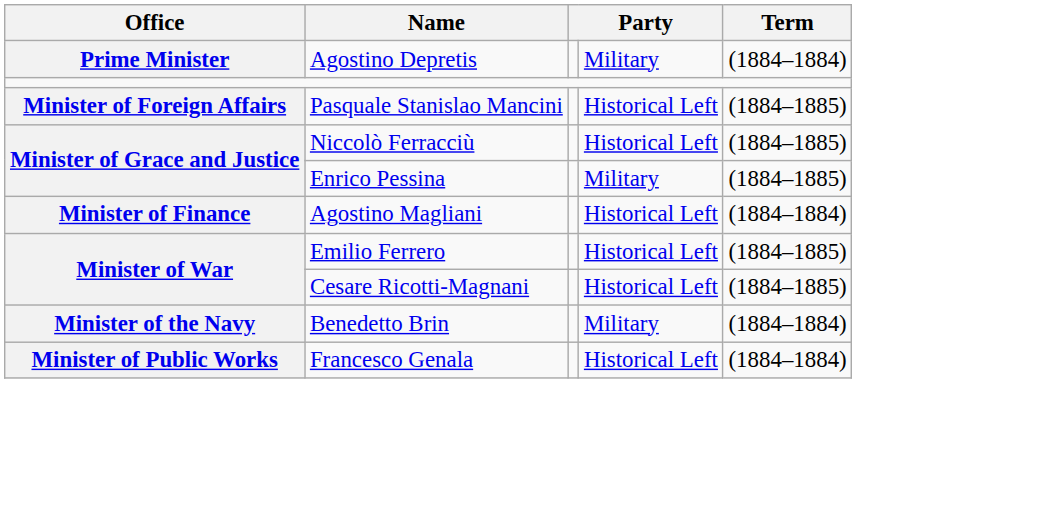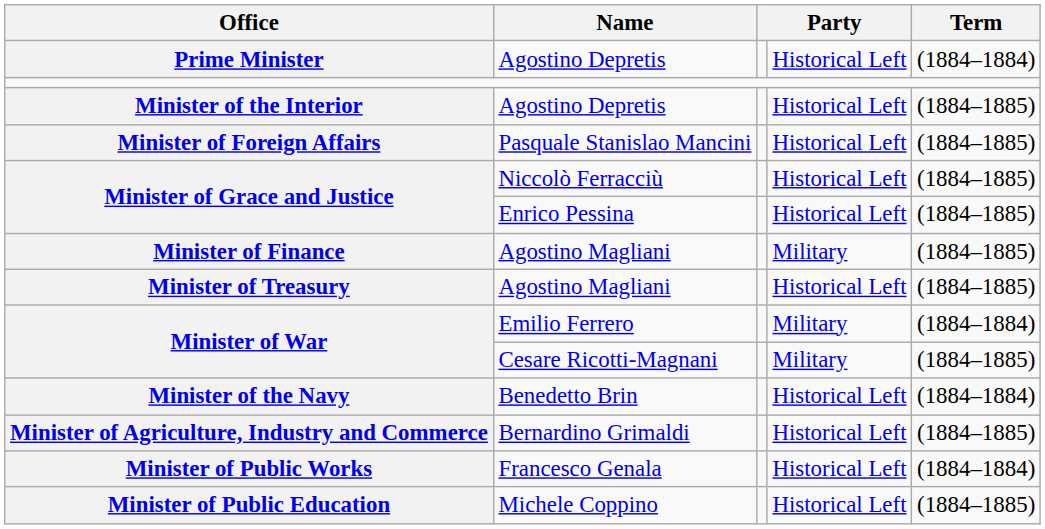Prime Minister | column 4: Military -> Historical Left
+ row: Minister of the Interior | Agostino Depretis | Historical Left | (1884–1885)
Minister of Grace and Justice / Enrico Pessina | column 4: Military -> Historical Left
Minister of Finance | column 4: Historical Left -> Military
Minister of Finance | Term: (1884–1884) -> (1884–1885)
+ row: Minister of Treasury | Agostino Magliani | Historical Left | (1884–1885)
Minister of War / Emilio Ferrero | column 4: Historical Left -> Military
Minister of War / Emilio Ferrero | Term: (1884–1885) -> (1884–1884)
Minister of War / Cesare Ricotti-Magnani | column 4: Historical Left -> Military
Minister of the Navy | column 4: Military -> Historical Left
+ row: Minister of Agriculture, Industry and Commerce | Bernardino Grimaldi | Historical Left | (1884–1885)
+ row: Minister of Public Education | Michele Coppino | Historical Left | (1884–1885)
